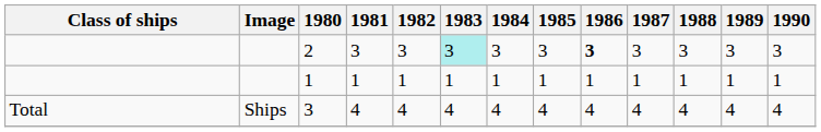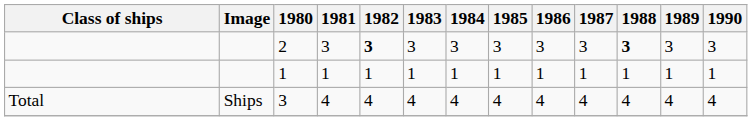2 | 1982: normal -> bold
2 | 1983: paleturquoise background -> no background
2 | 1986: bold -> normal
2 | 1988: normal -> bold
